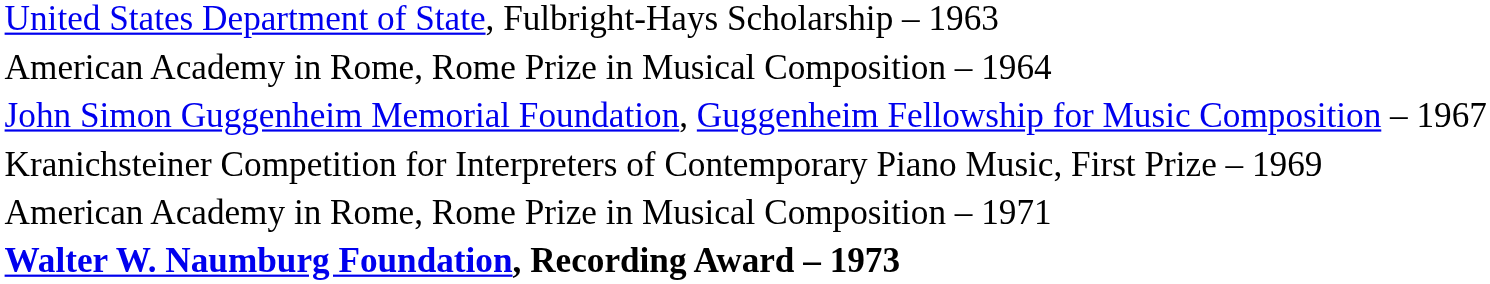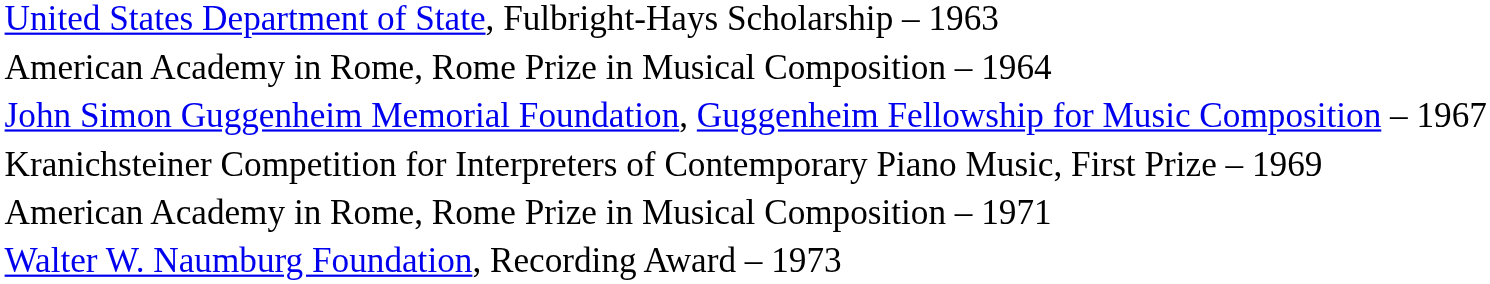row 6 | column 1: bold -> normal
